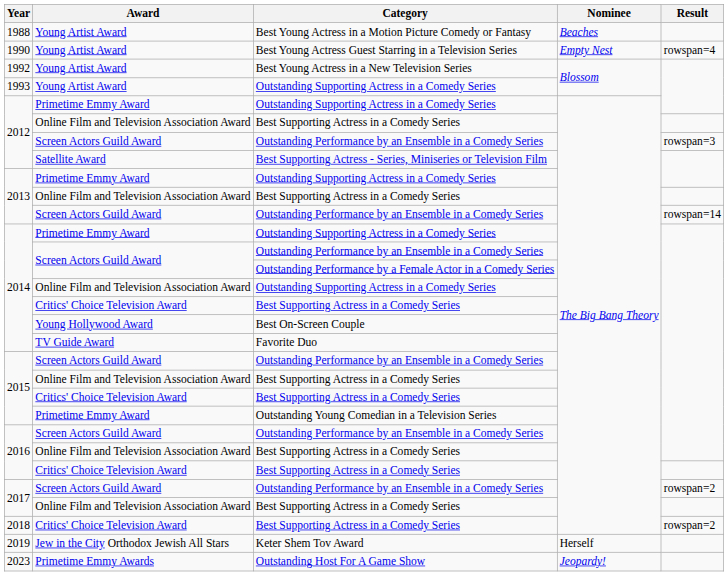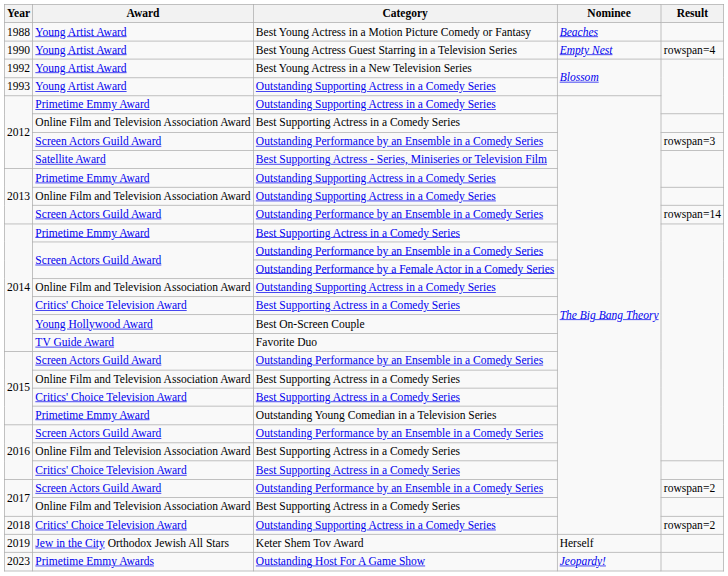2013 / Online Film and Television Association Award | Category: Best Supporting Actress in a Comedy Series -> Outstanding Supporting Actress in a Comedy Series
2014 / Primetime Emmy Award | Category: Outstanding Supporting Actress in a Comedy Series -> Best Supporting Actress in a Comedy Series
2018 | Category: Best Supporting Actress in a Comedy Series -> Outstanding Supporting Actress in a Comedy Series
